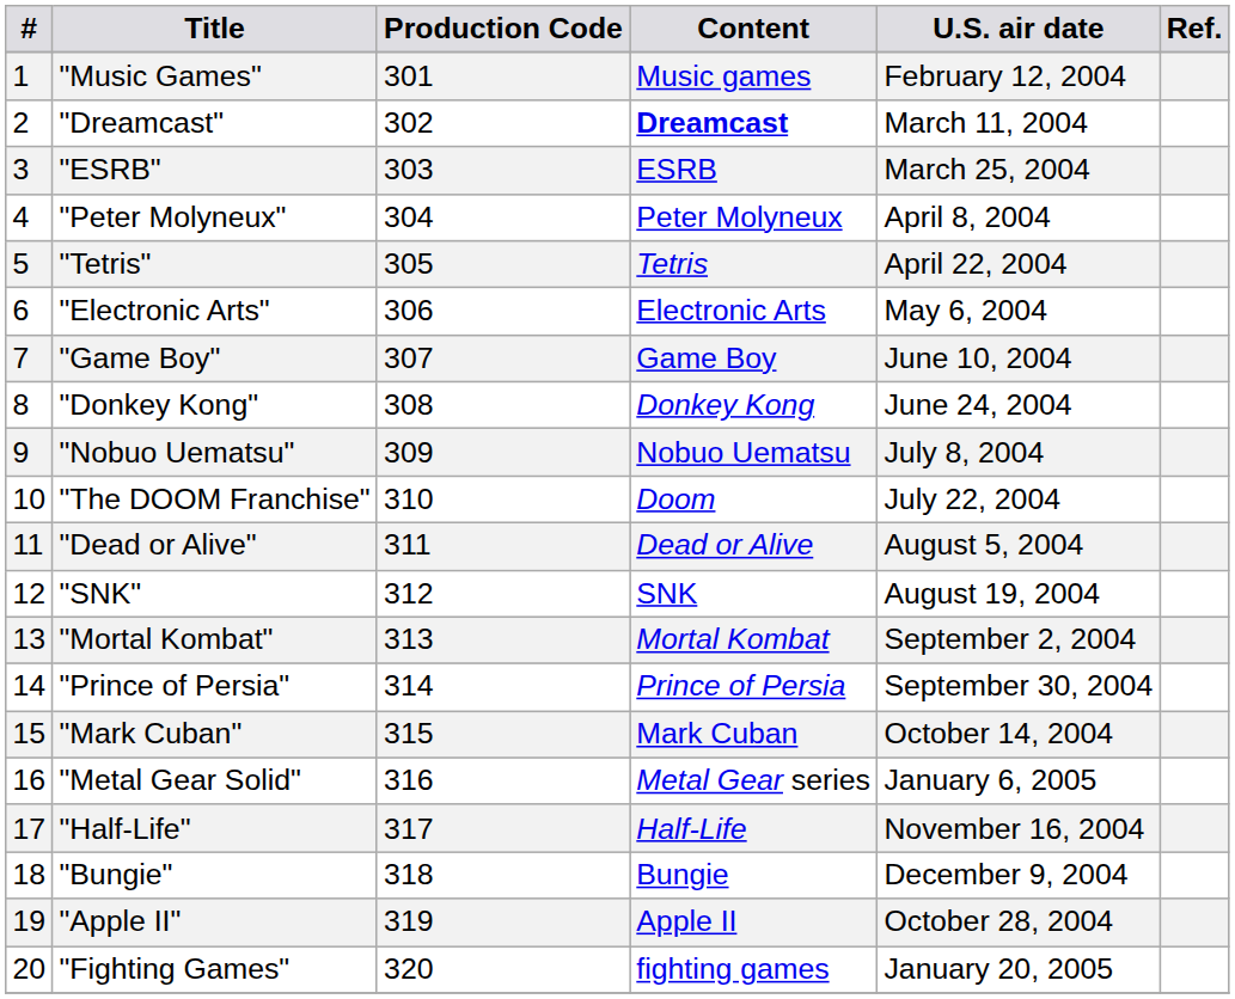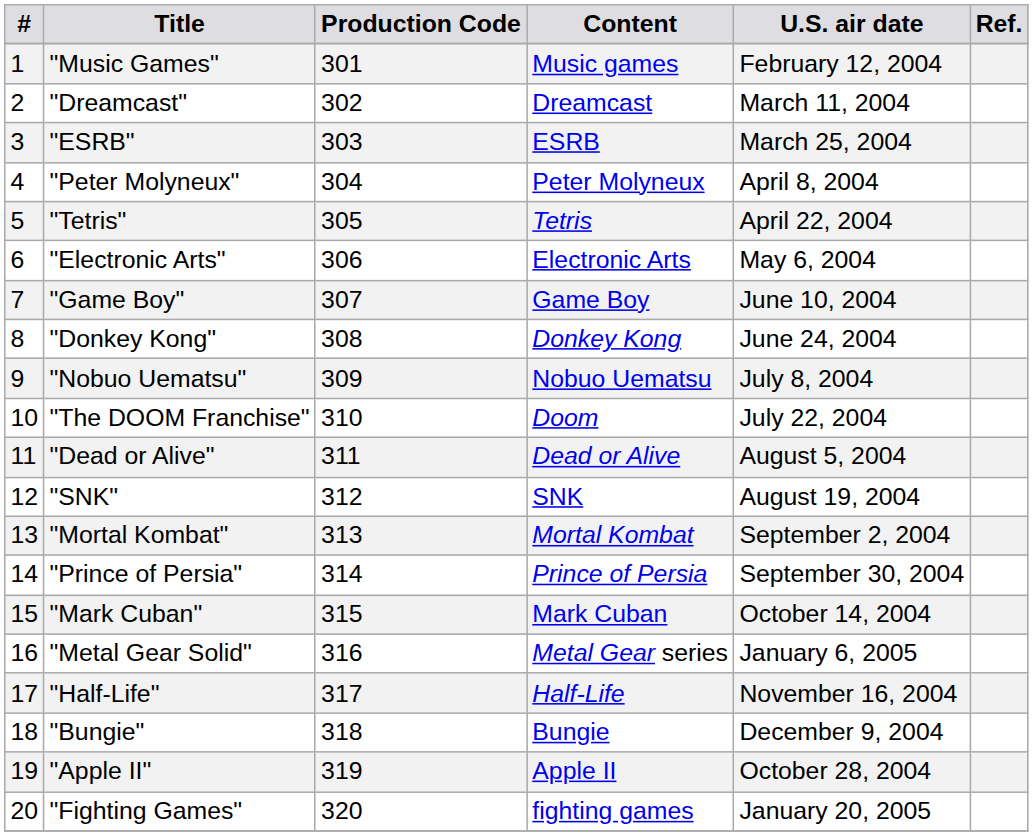"Dreamcast" | Content: bold -> normal
